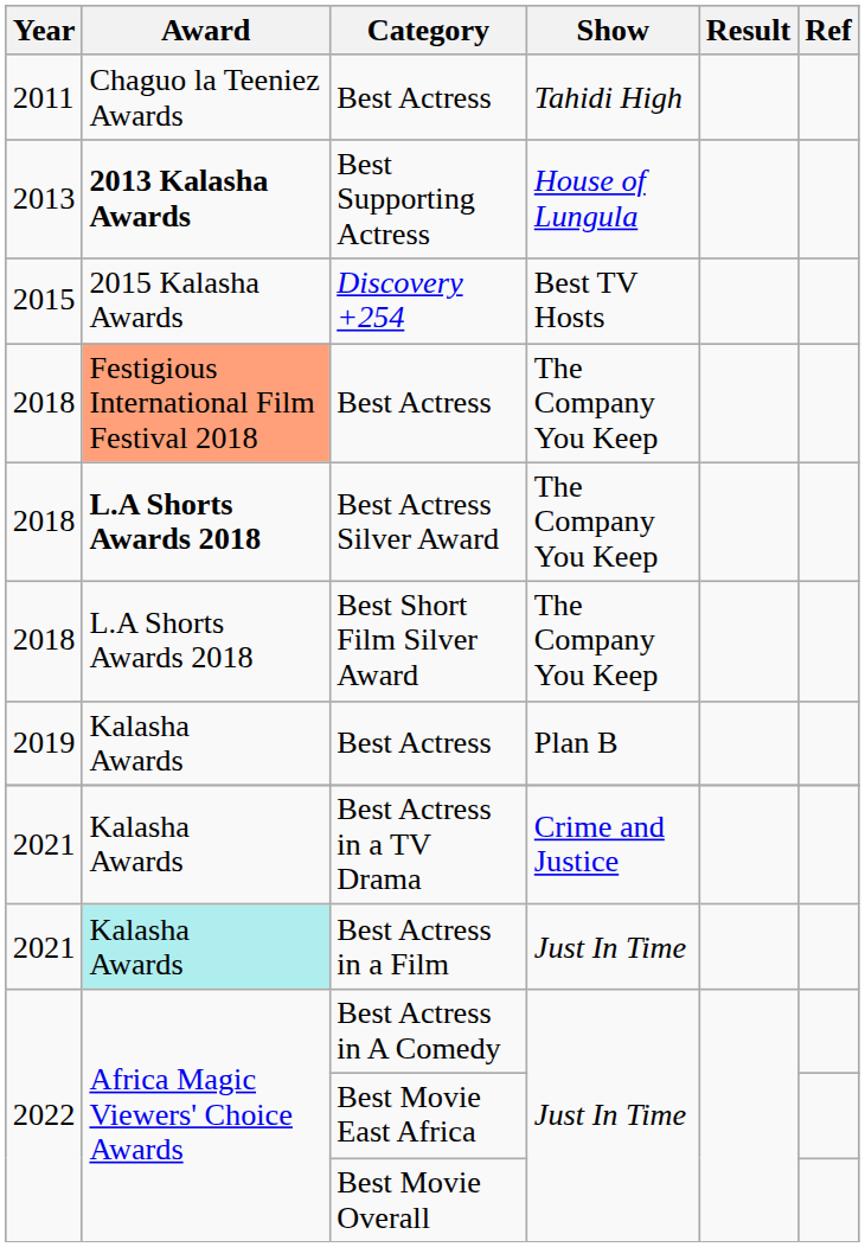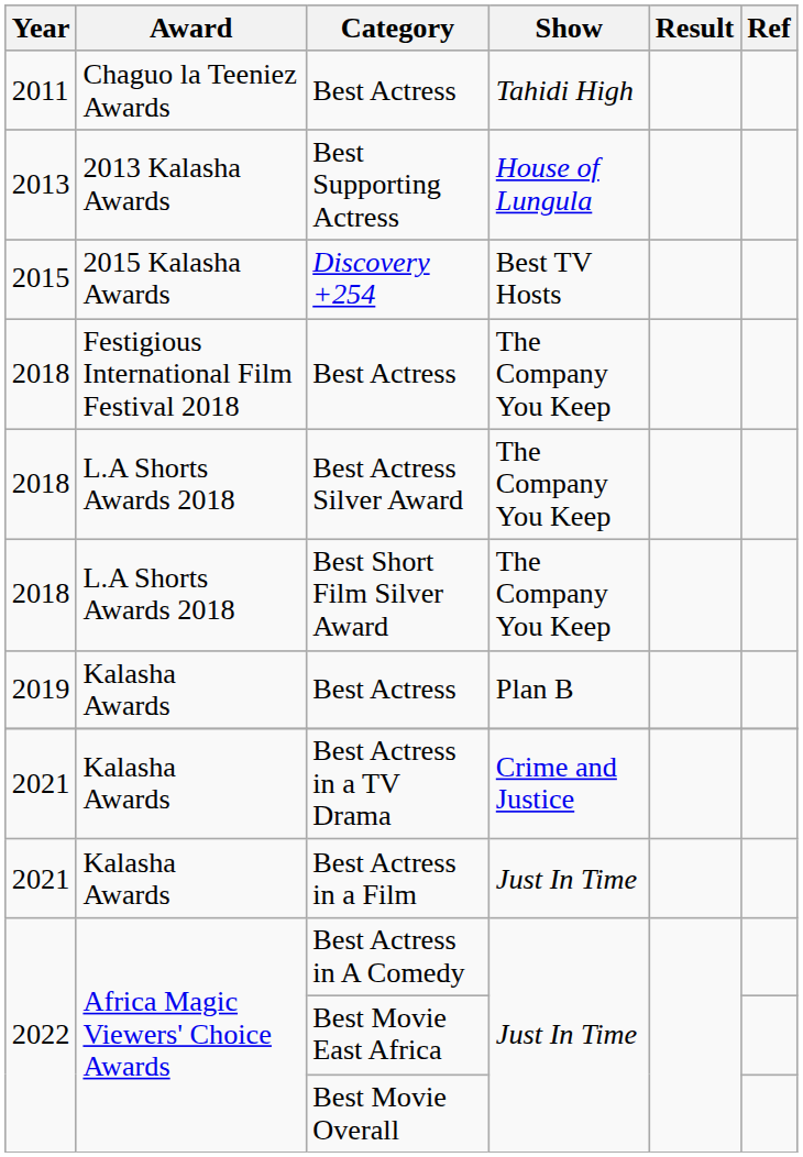Best Supporting Actress | Award: bold -> normal
2018 / Best Actress | Award: lightsalmon background -> no background
Best Actress Silver Award | Award: bold -> normal
Best Actress in a Film | Award: paleturquoise background -> no background
